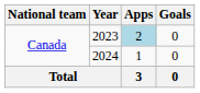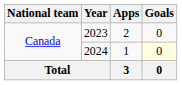2023 | Apps: lightblue background -> no background
2024 | Goals: no background -> lightyellow background
